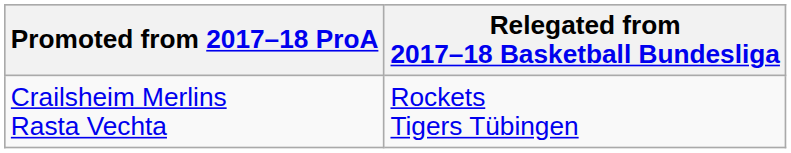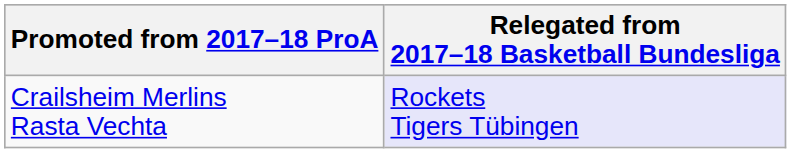Crailsheim Merlins Rasta Vechta | Relegated from 2017–18 Basketball Bundesliga: no background -> lavender background
